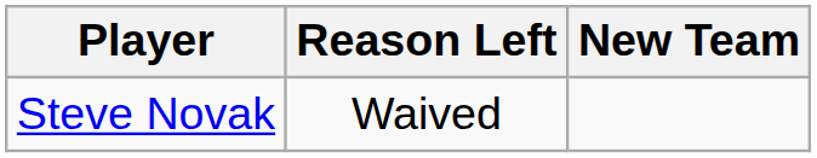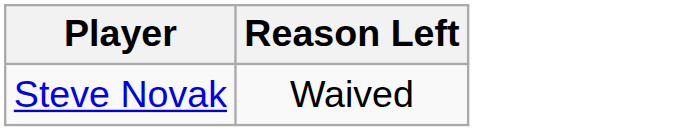- column: New Team
